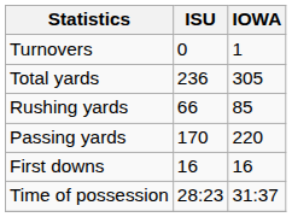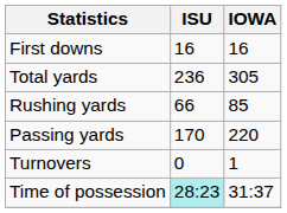rows swapped: First downs <-> Turnovers
Time of possession | ISU: no background -> paleturquoise background
